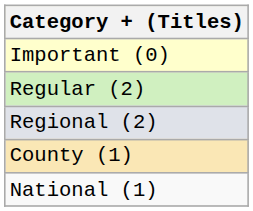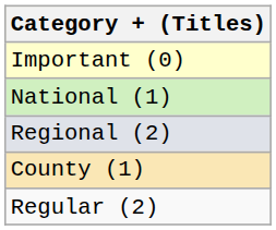row 3 | column 1: Regular (2) -> National (1)
row 6 | column 1: National (1) -> Regular (2)
